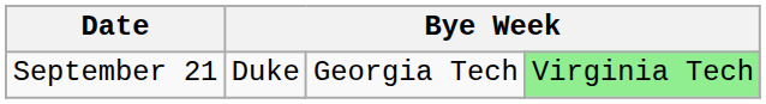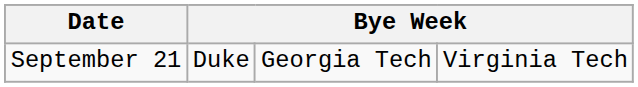September 21 | column 4: lightgreen background -> no background
